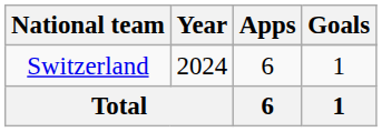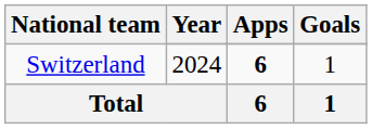2024 | Apps: normal -> bold
